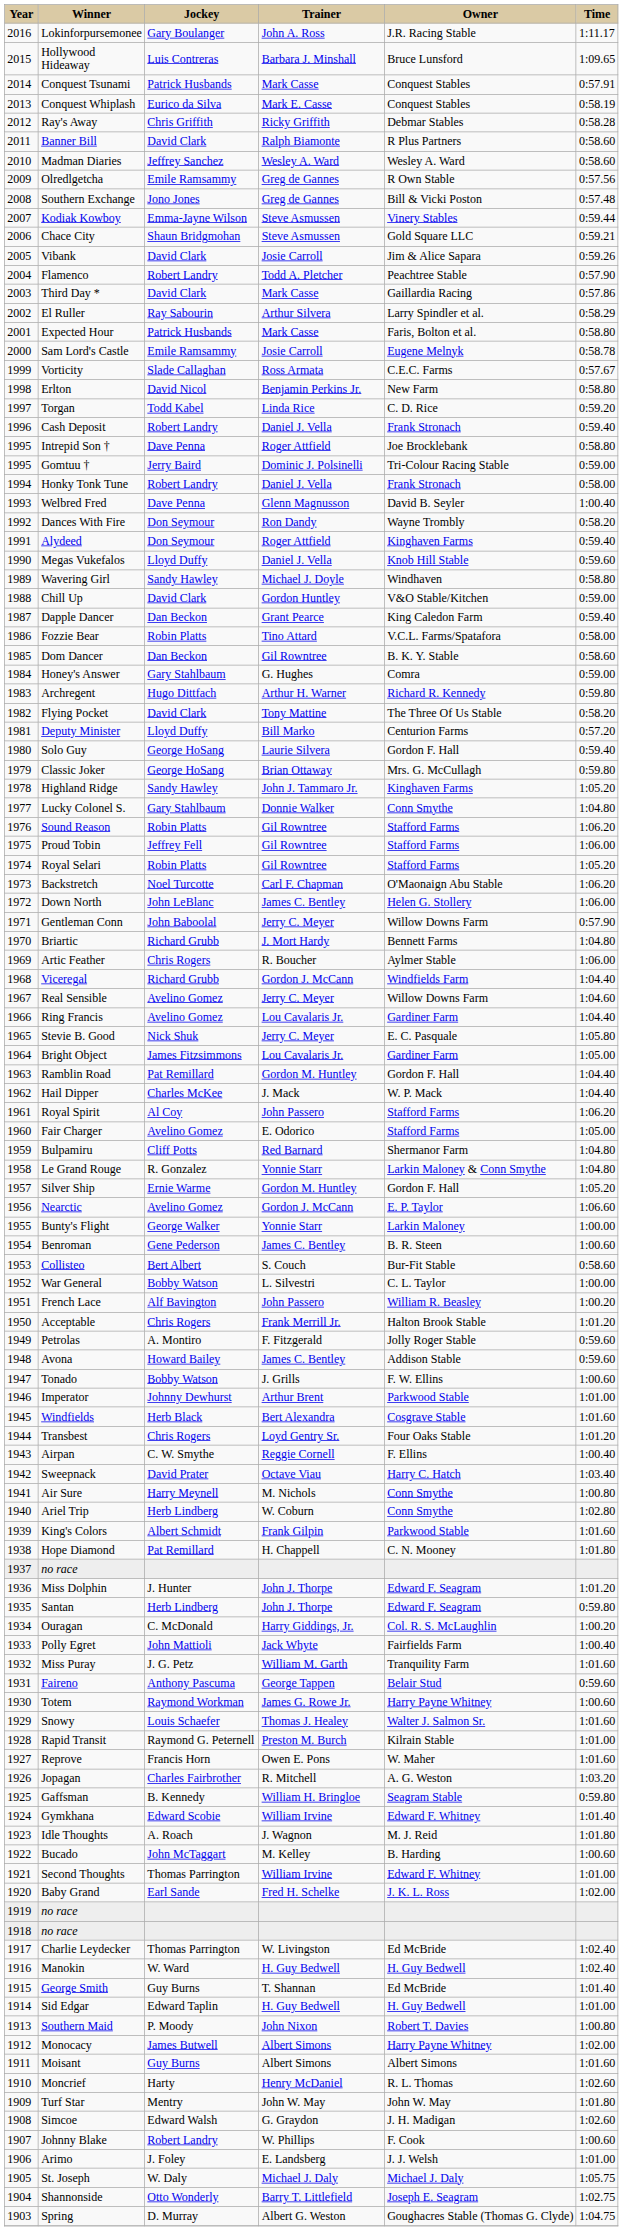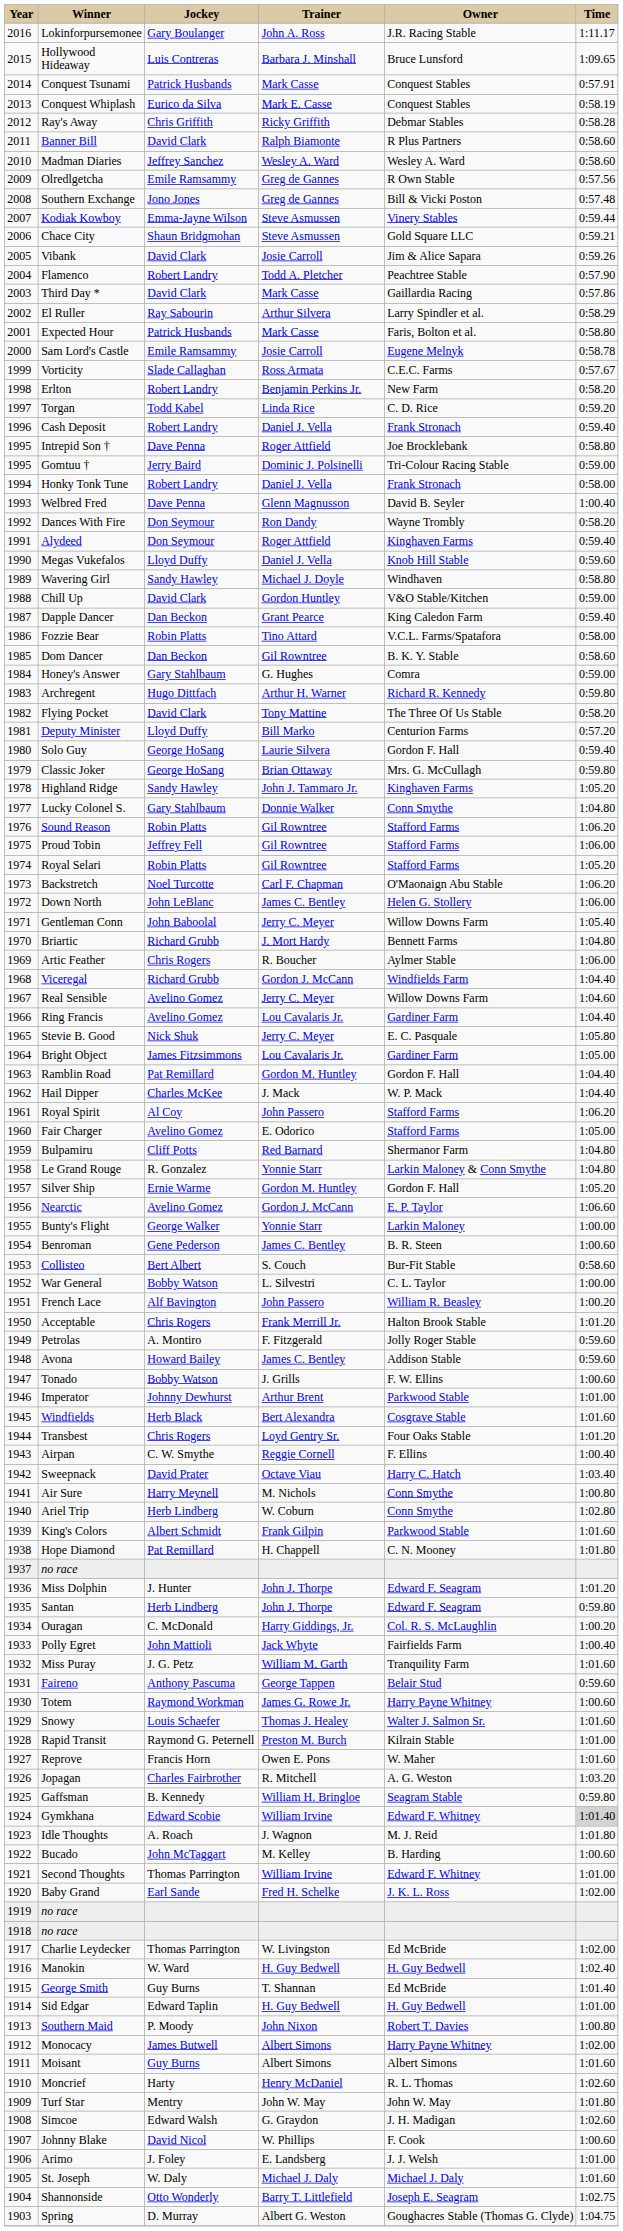Erlton | Jockey: David Nicol -> Robert Landry
Erlton | Time: 0:58.80 -> 0:58.20
Gentleman Conn | Time: 0:57.90 -> 1:05.40
Gymkhana | Time: no background -> lightgrey background
Charlie Leydecker | Time: 1:02.40 -> 1:02.00
Johnny Blake | Jockey: Robert Landry -> David Nicol
St. Joseph | Time: 1:05.75 -> 1:01.60
